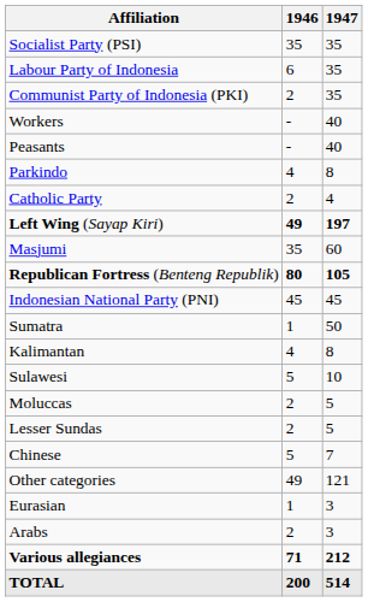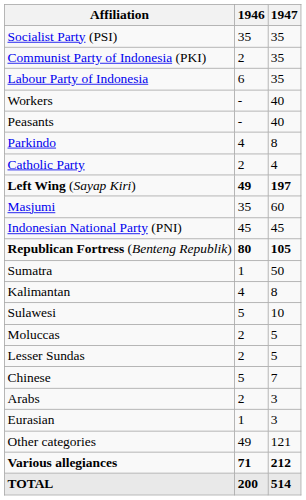rows swapped: Communist Party of Indonesia (PKI) <-> Labour Party of Indonesia
rows swapped: Indonesian National Party (PNI) <-> Republican Fortress (Benteng Republik)
rows swapped: Arabs <-> Other categories
